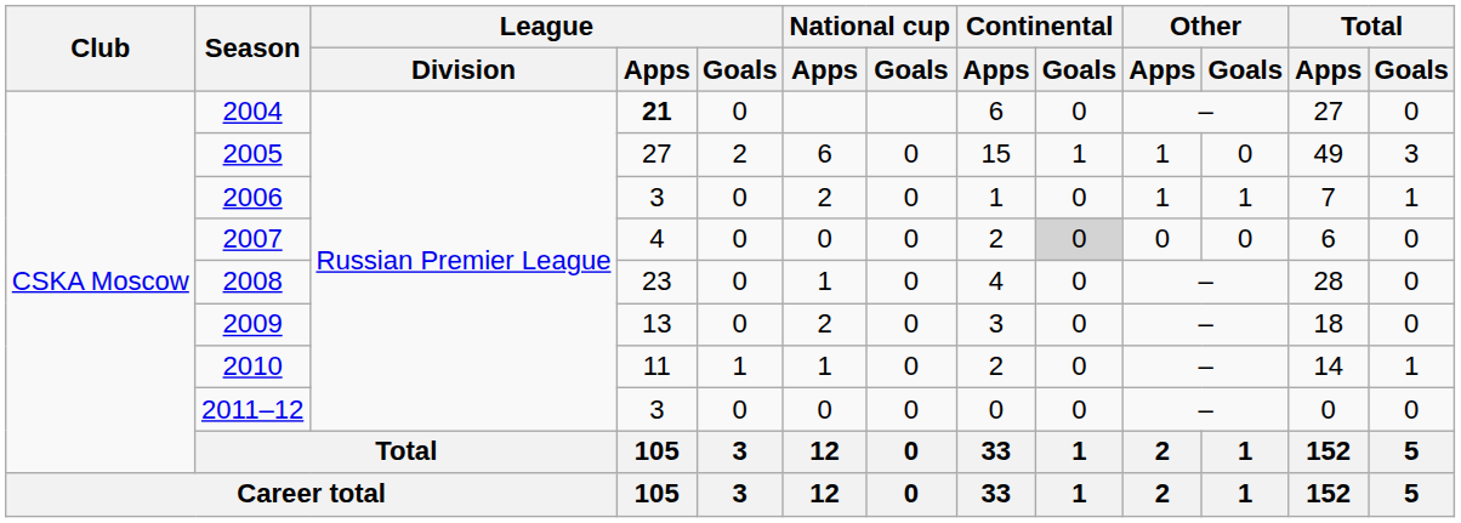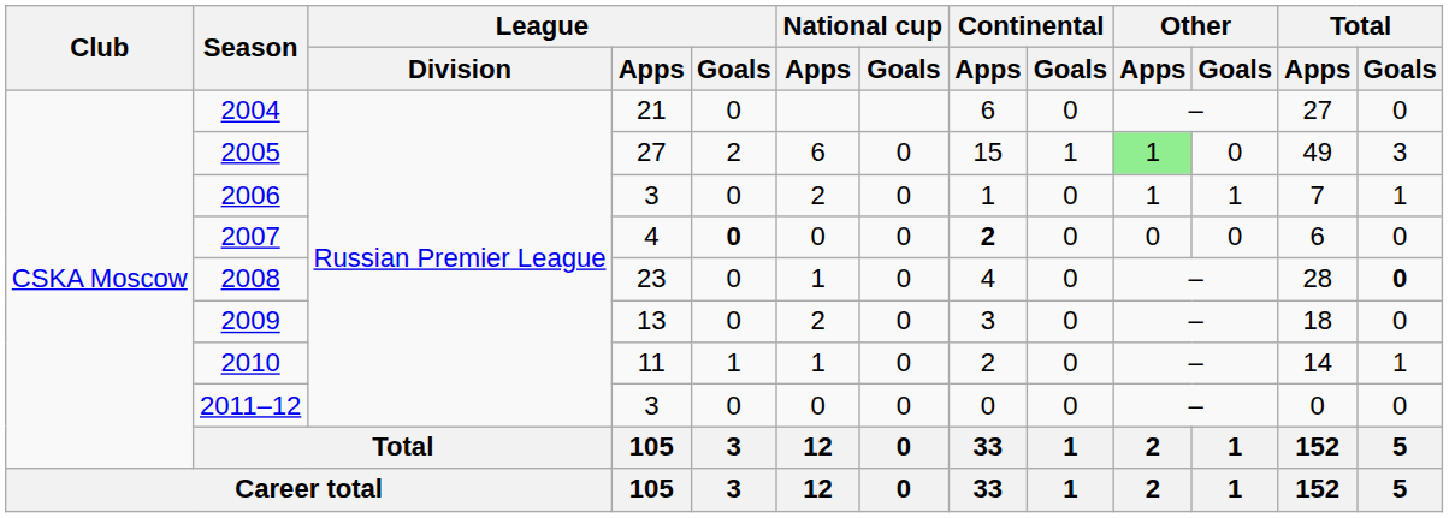2004 | League / Apps: bold -> normal
2005 | Other / Apps: no background -> lightgreen background
2007 | League / Goals: normal -> bold
2007 | Continental / Apps: normal -> bold
2007 | Continental / Goals: lightgrey background -> no background
2008 | Total / Goals: normal -> bold
